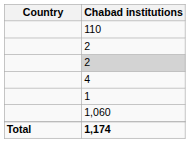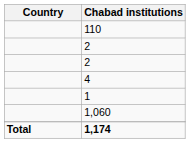row 4 | Chabad institutions: lightgrey background -> no background
